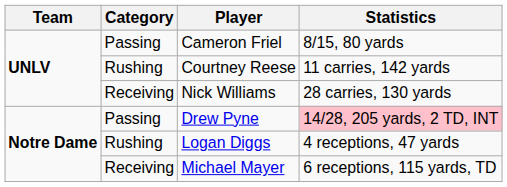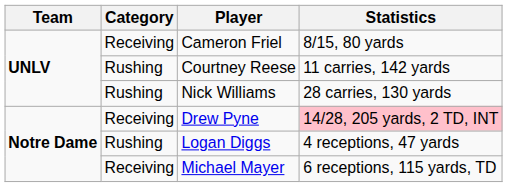Cameron Friel | Category: Passing -> Receiving
Nick Williams | Category: Receiving -> Rushing
Drew Pyne | Category: Passing -> Receiving
